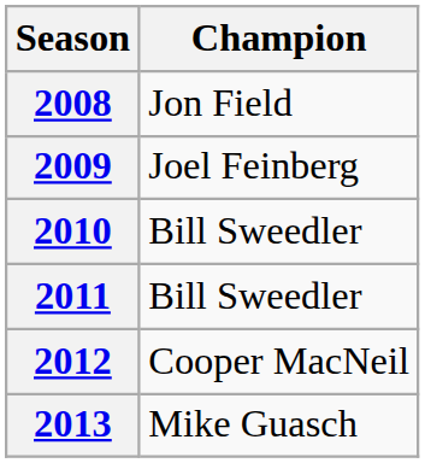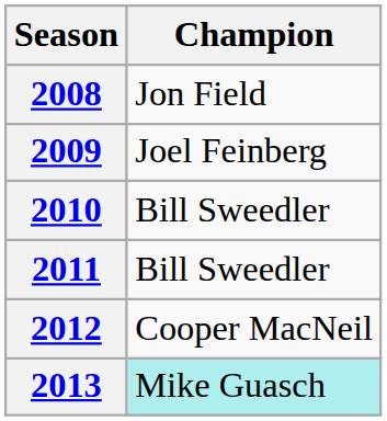2013 | Champion: no background -> paleturquoise background
